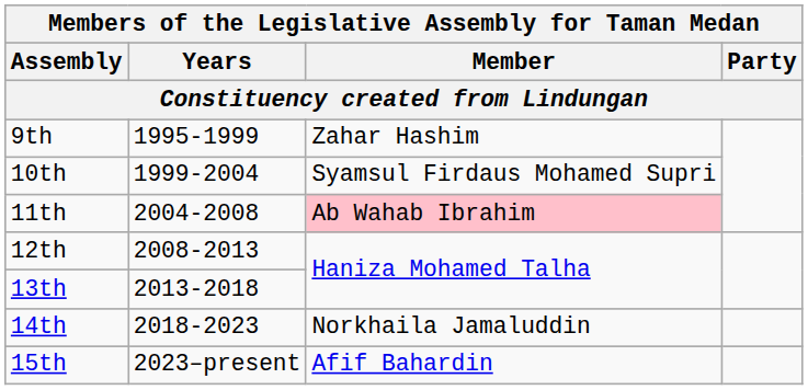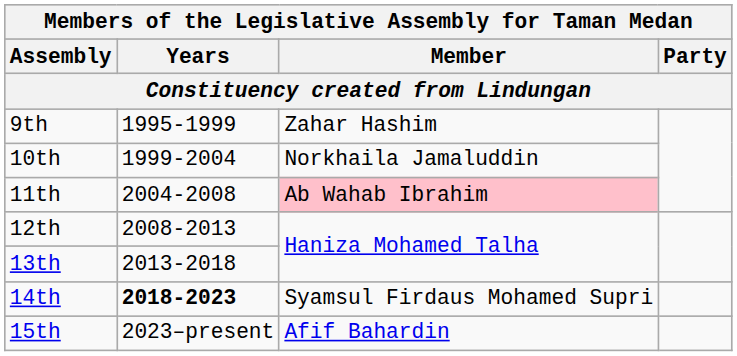10th | Member: Syamsul Firdaus Mohamed Supri -> Norkhaila Jamaluddin
14th | Years: normal -> bold
14th | Member: Norkhaila Jamaluddin -> Syamsul Firdaus Mohamed Supri
